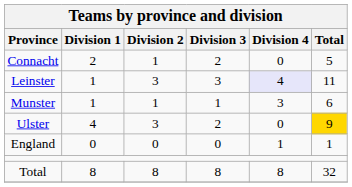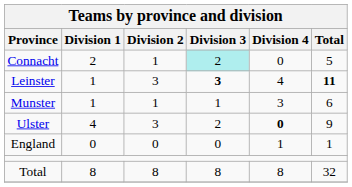Connacht | Division 3: no background -> paleturquoise background
Leinster | Division 3: normal -> bold
Leinster | Division 4: lavender background -> no background
Leinster | Total: normal -> bold
Ulster | Division 4: normal -> bold
Ulster | Total: gold background -> no background
